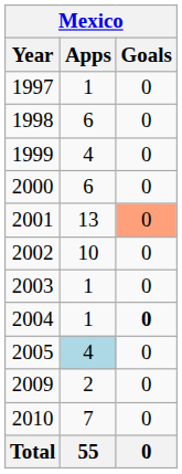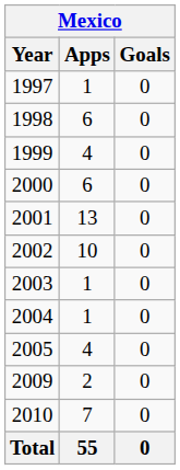2001 | Goals: lightsalmon background -> no background
2004 | Goals: bold -> normal
2005 | Apps: lightblue background -> no background
